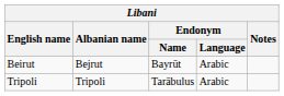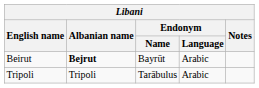Beirut | Albanian name: normal -> bold
